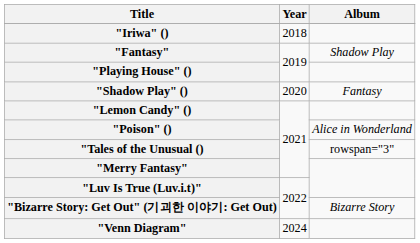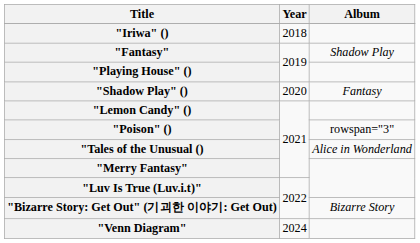"Poison" () | Album: Alice in Wonderland -> rowspan="3"
"Tales of the Unusual () | Album: rowspan="3" -> Alice in Wonderland
